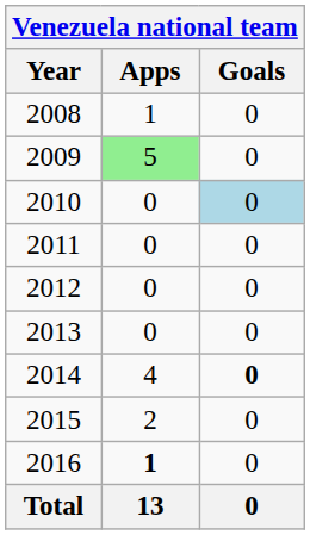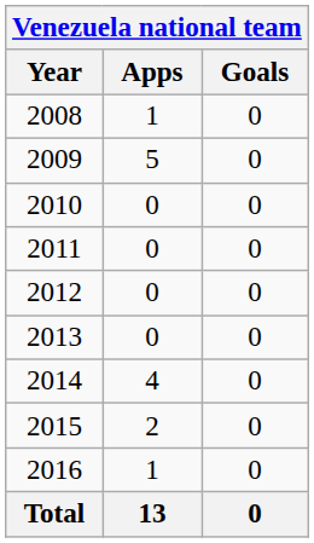2009 | Apps: lightgreen background -> no background
2010 | Goals: lightblue background -> no background
2014 | Goals: bold -> normal
2016 | Apps: bold -> normal
